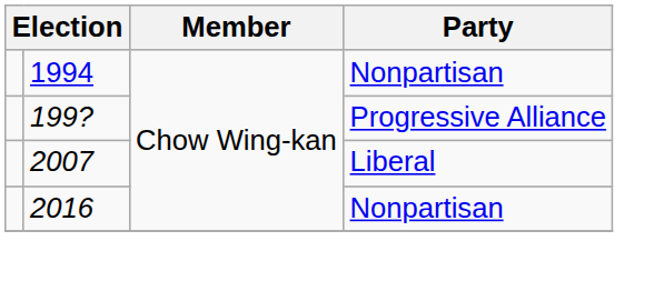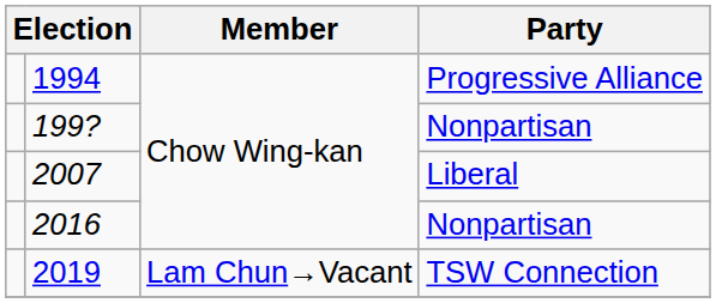1994 | Party: Nonpartisan -> Progressive Alliance
199? | Party: Progressive Alliance -> Nonpartisan
+ row: 2019 | Lam Chun→Vacant | TSW Connection
